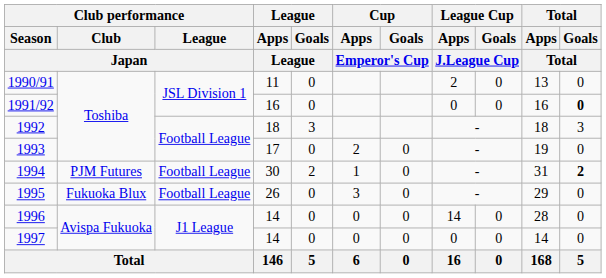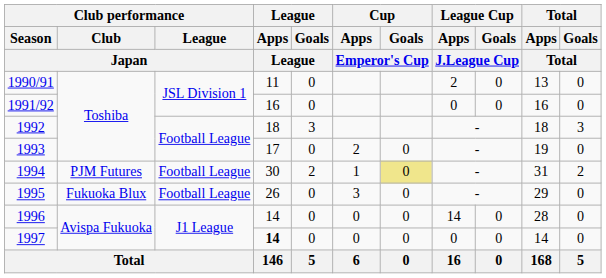1991/92 | Total / Goals / Total: bold -> normal
1994 | Cup / Goals / Emperor's Cup: no background -> khaki background
1994 | Total / Goals / Total: bold -> normal
1997 | League / Apps / League: normal -> bold
